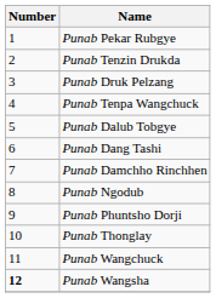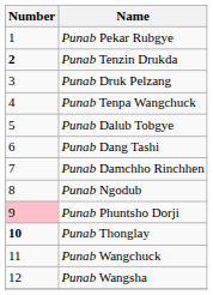Punab Tenzin Drukda | Number: normal -> bold
Punab Phuntsho Dorji | Number: no background -> pink background
Punab Thonglay | Number: normal -> bold
Punab Wangsha | Number: bold -> normal
